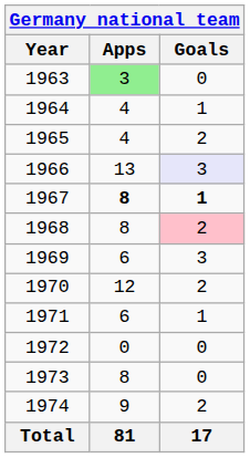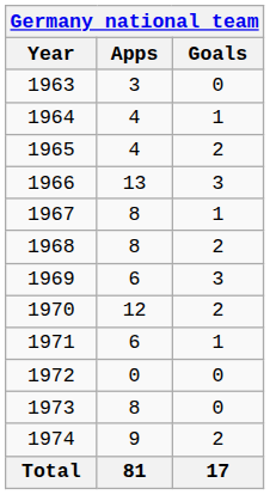1963 | Apps: lightgreen background -> no background
1966 | Goals: lavender background -> no background
1967 | Apps: bold -> normal
1967 | Goals: bold -> normal
1968 | Goals: pink background -> no background
